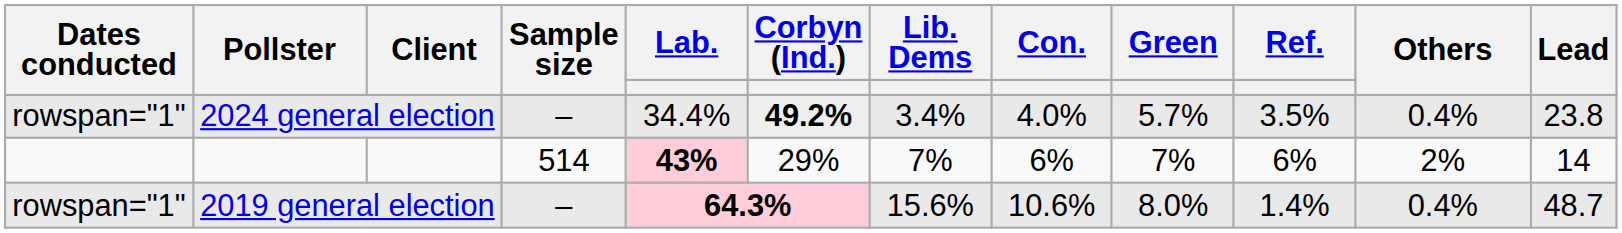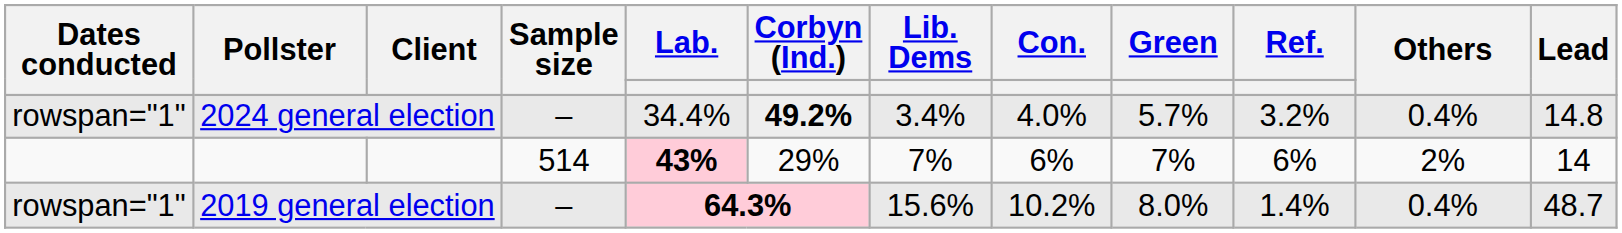2024 general election | Ref.: 3.5% -> 3.2%
2024 general election | Lead: 23.8 -> 14.8
2019 general election | Con.: 10.6% -> 10.2%
